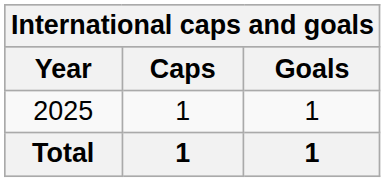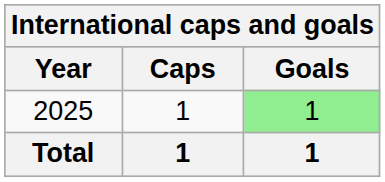2025 | Goals: no background -> lightgreen background
